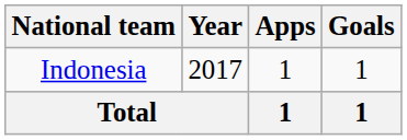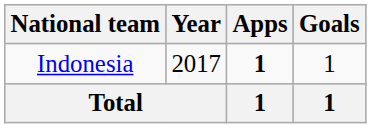Indonesia | Apps: normal -> bold
